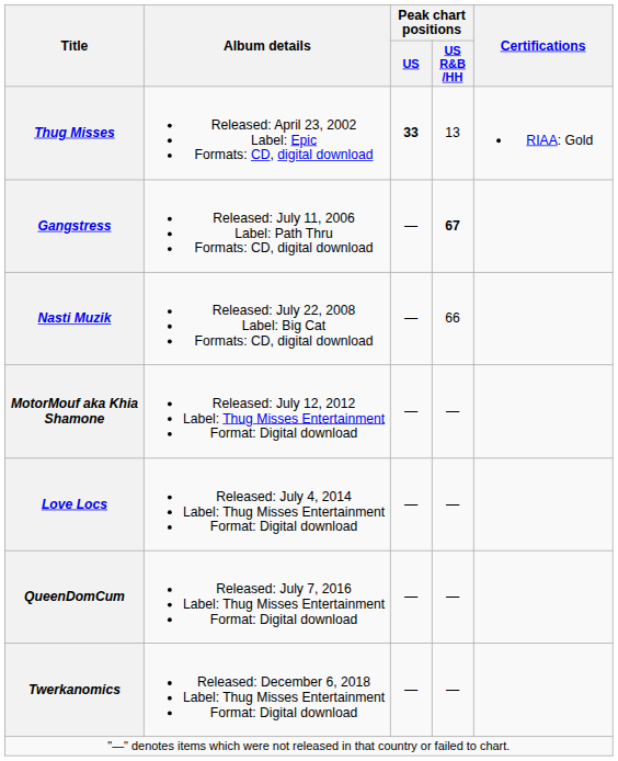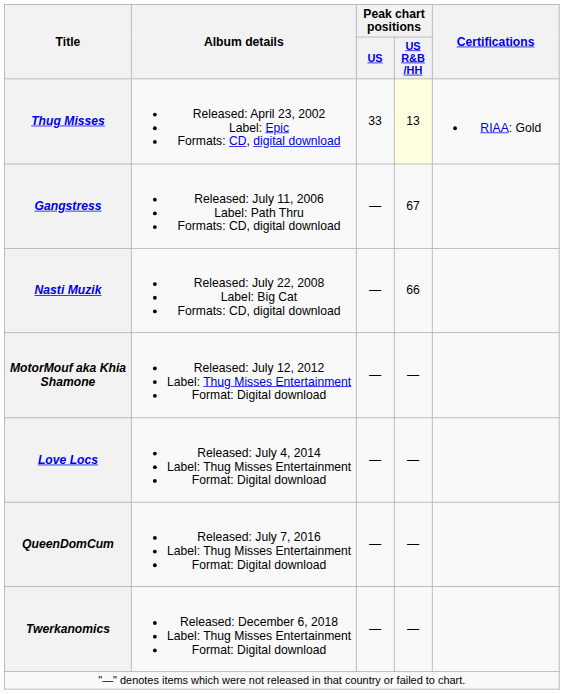Thug Misses | Peak chart positions / US: bold -> normal
Thug Misses | Peak chart positions / US R&B /HH: no background -> lightyellow background
Gangstress | Peak chart positions / US R&B /HH: bold -> normal
